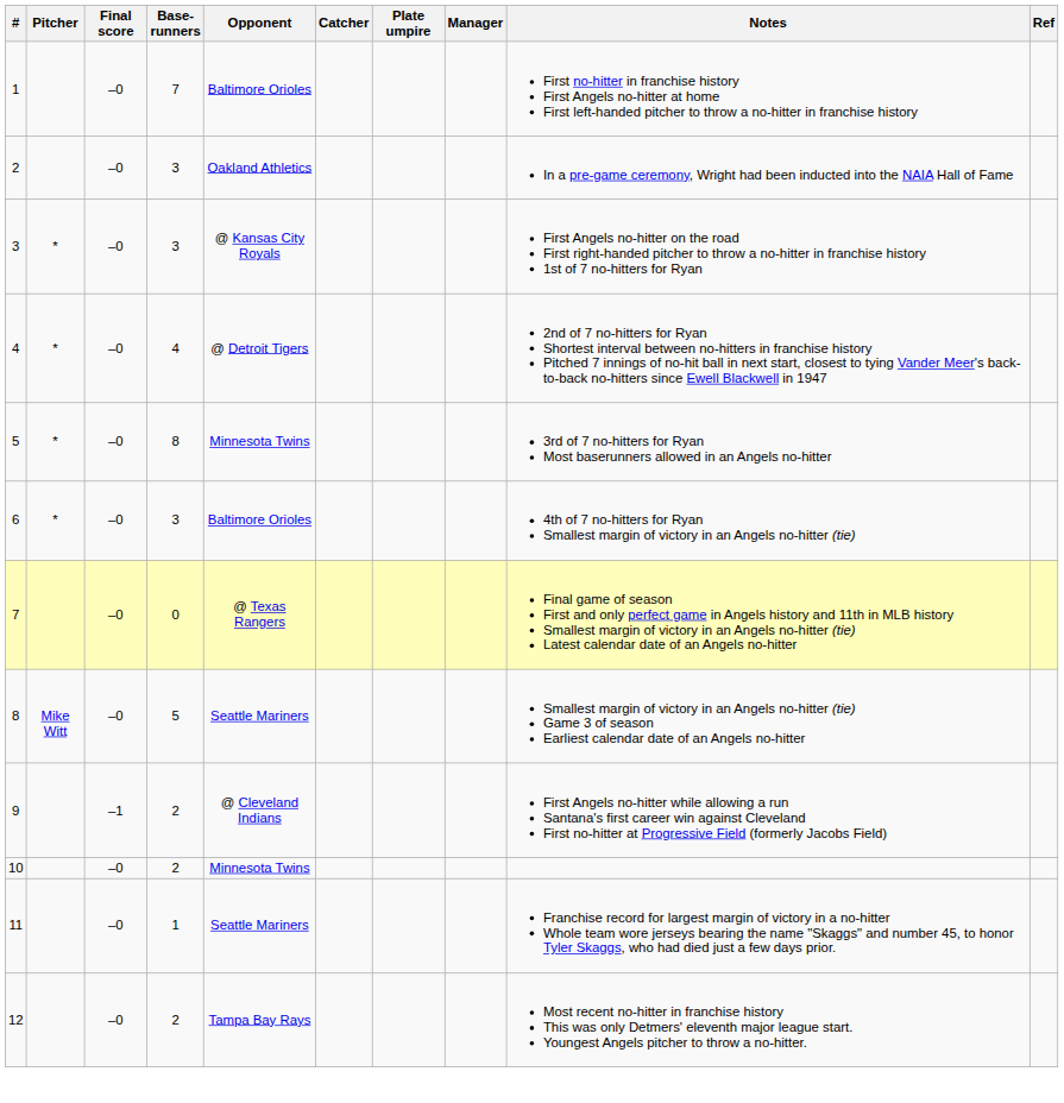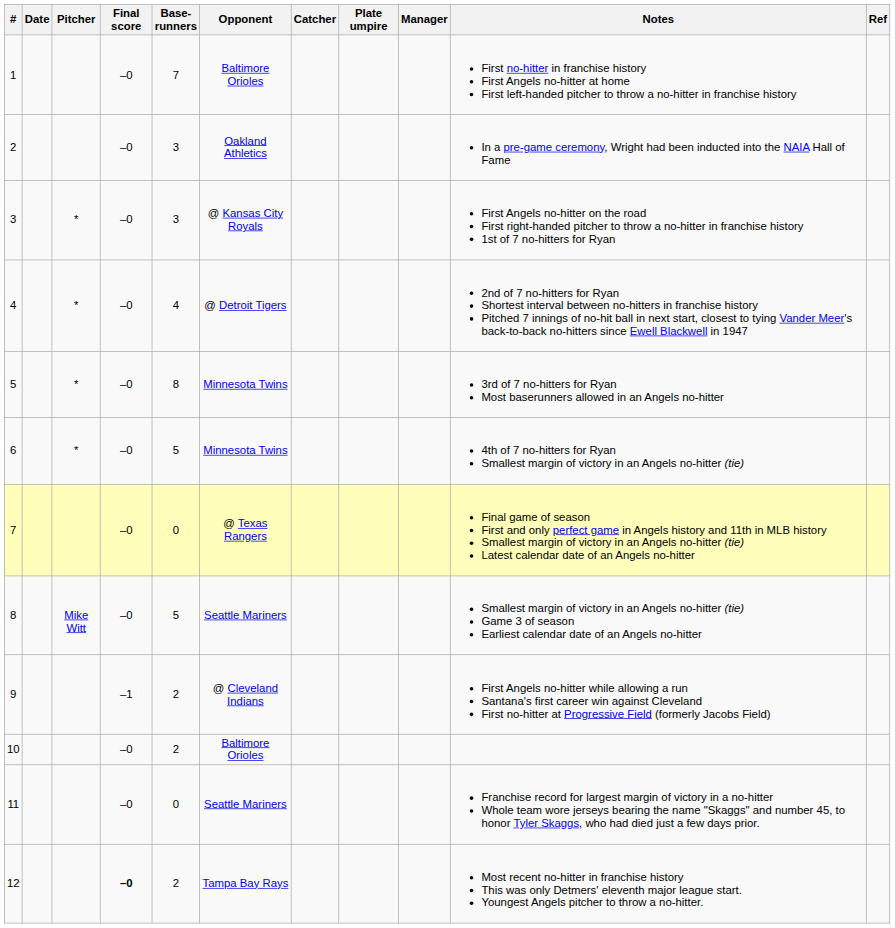+ column: Date
6 | Base- runners: 3 -> 5
6 | Opponent: Baltimore Orioles -> Minnesota Twins
10 | Opponent: Minnesota Twins -> Baltimore Orioles
11 | Base- runners: 1 -> 0
12 | Final score: normal -> bold
